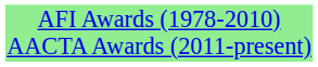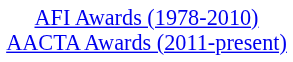row 1 | column 1: lightgreen background -> no background
